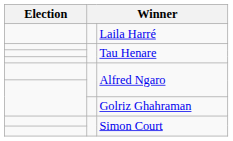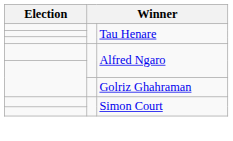- row: Laila Harré
